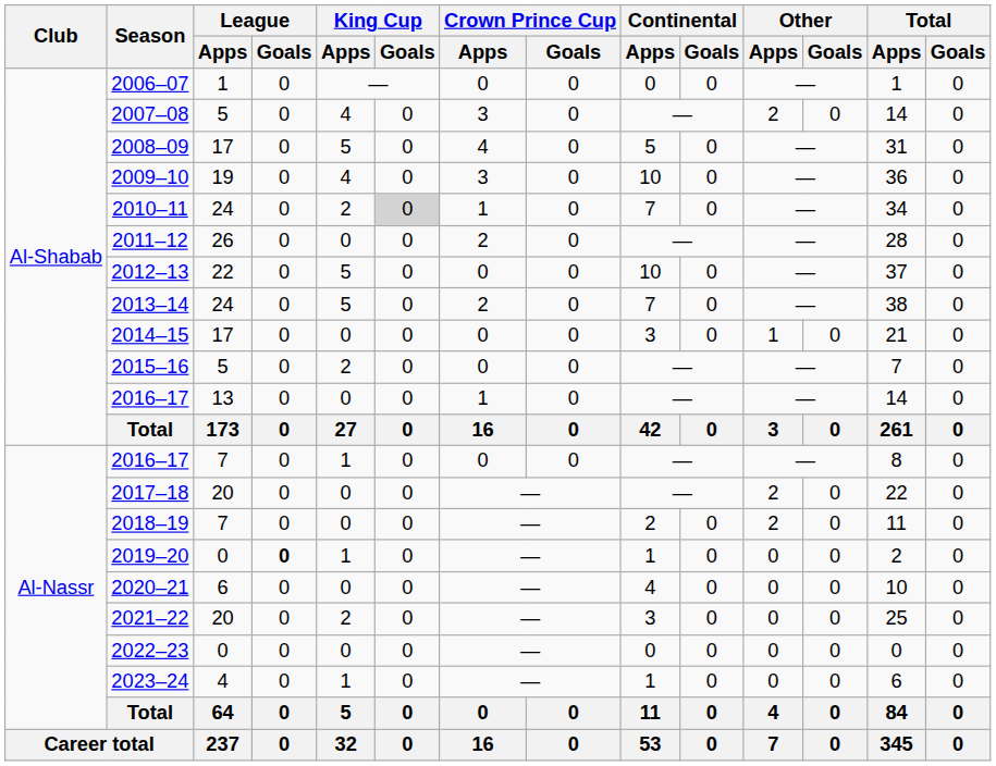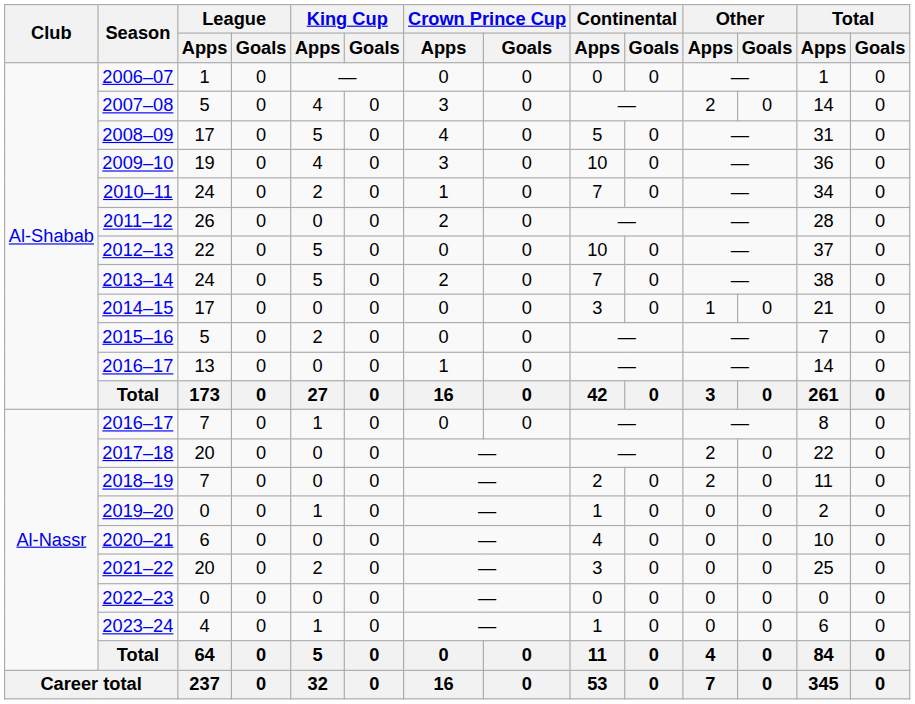2010–11 | King Cup / Goals: lightgrey background -> no background
2019–20 | League / Goals: bold -> normal
